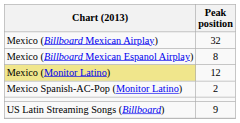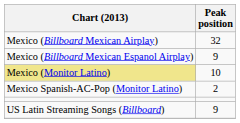row 3 | Peak position: 8 -> 9
row 4 | Peak position: 12 -> 10
